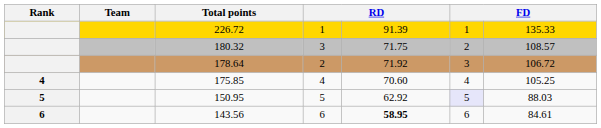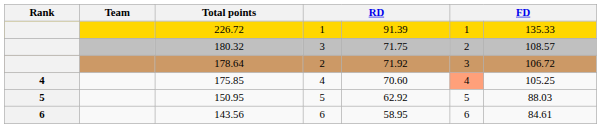175.85 | column 6: no background -> lightsalmon background
150.95 | column 6: lavender background -> no background
143.56 | column 5: bold -> normal
